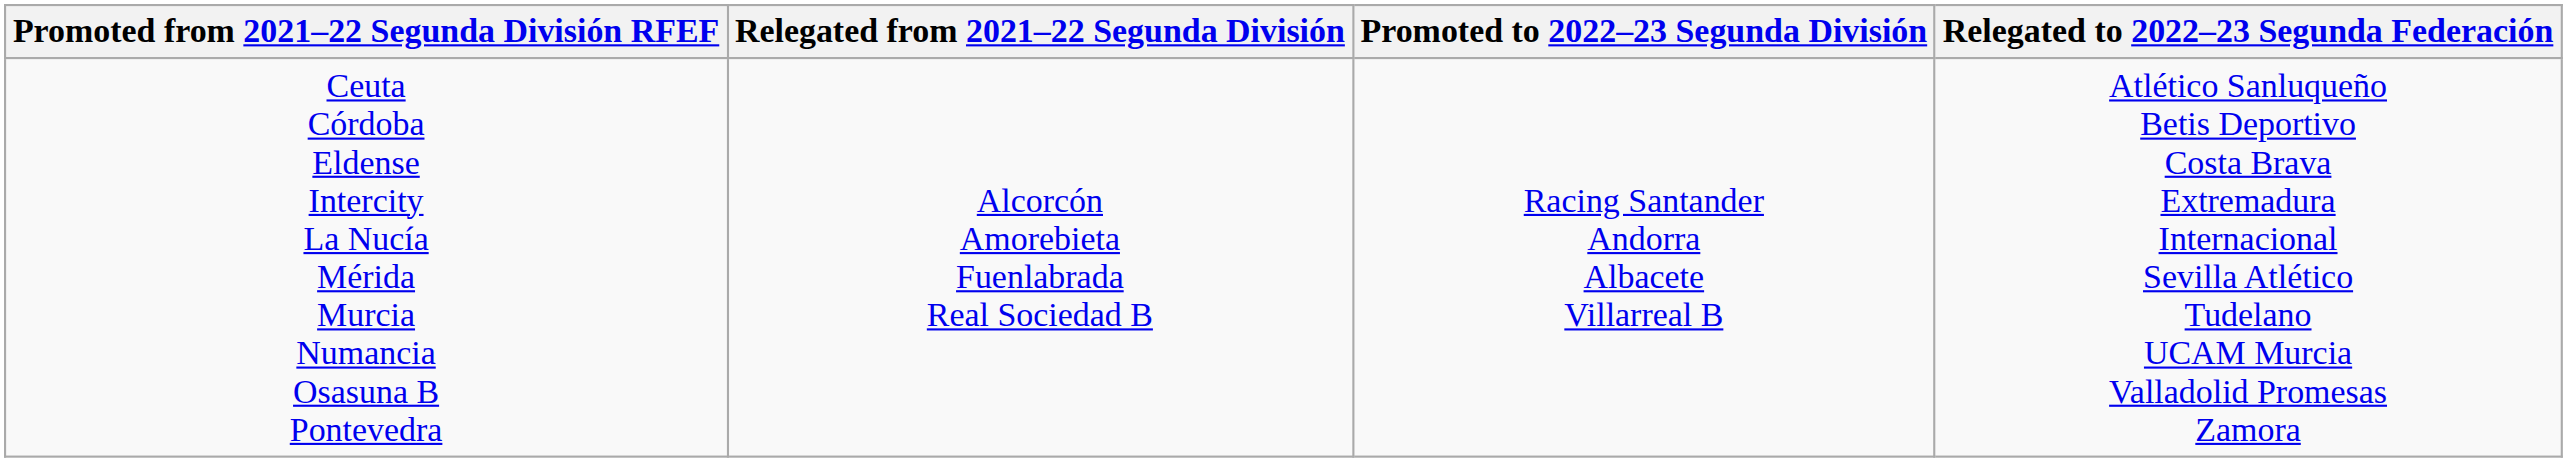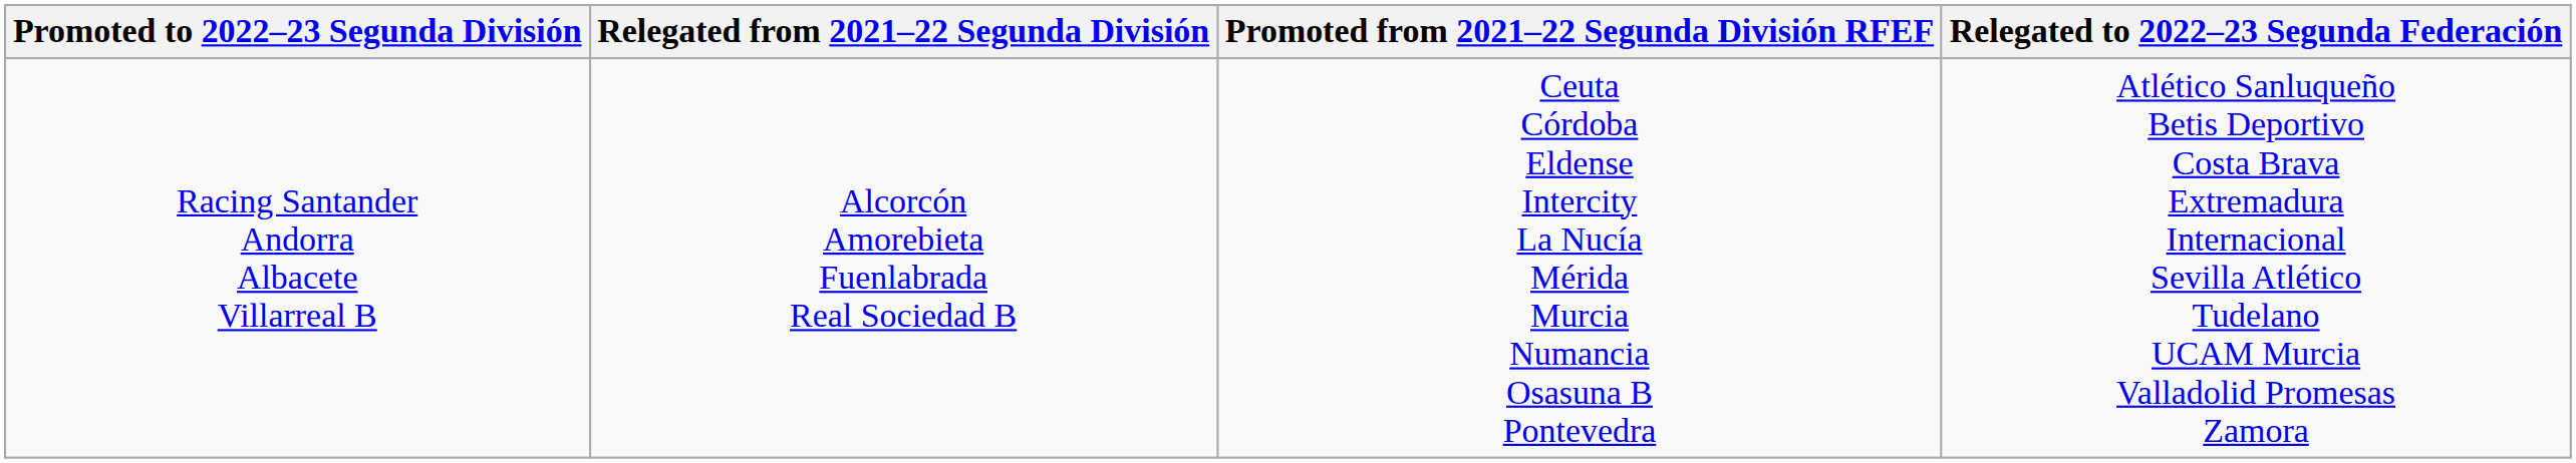columns swapped: Promoted from 2021–22 Segunda División RFEF <-> Promoted to 2022–23 Segunda División
